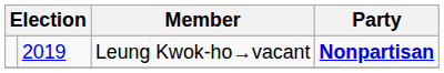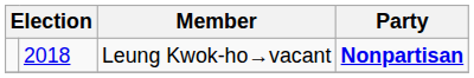Leung Kwok-ho→vacant | column 2: 2019 -> 2018
